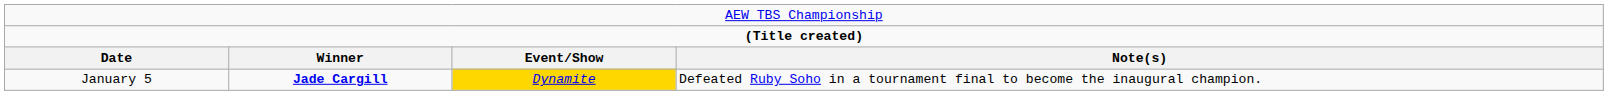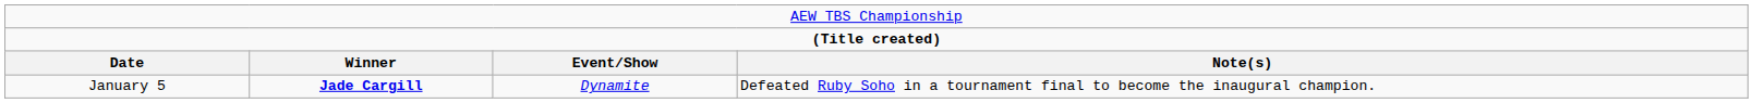January 5 | column 3: gold background -> no background
